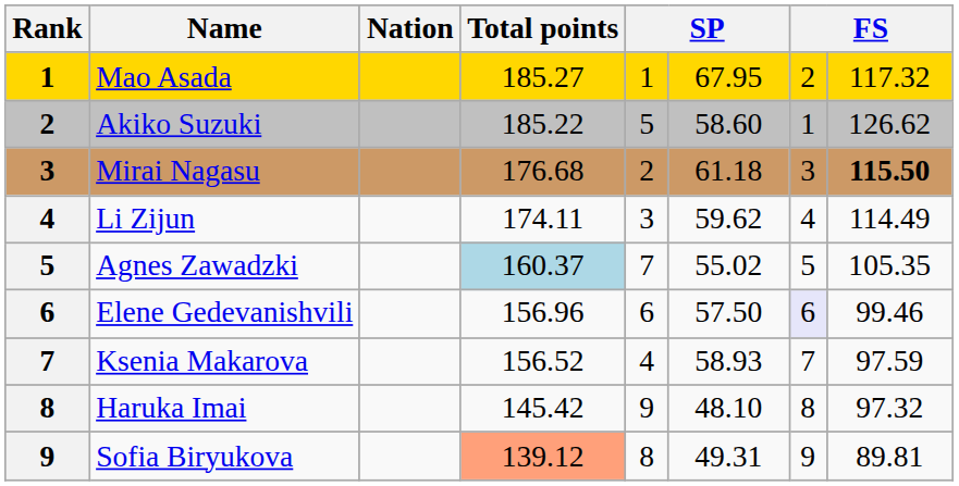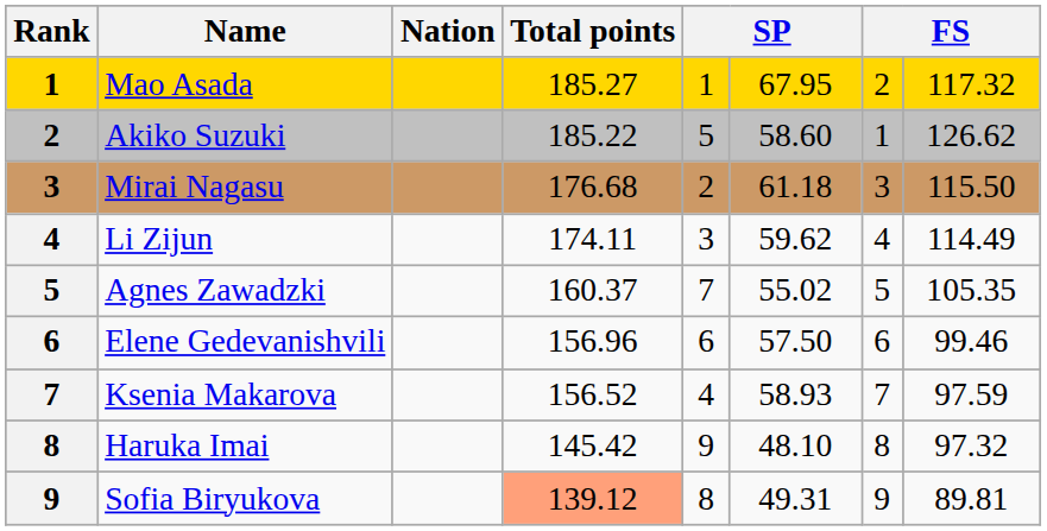Mirai Nagasu | column 8: bold -> normal
Agnes Zawadzki | Total points: lightblue background -> no background
Elene Gedevanishvili | column 7: lavender background -> no background
